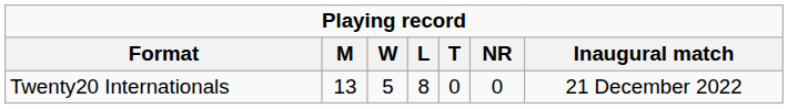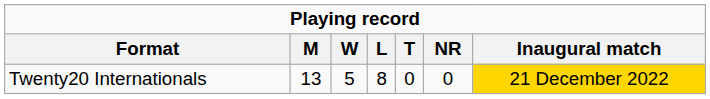Twenty20 Internationals | Inaugural match: no background -> gold background
